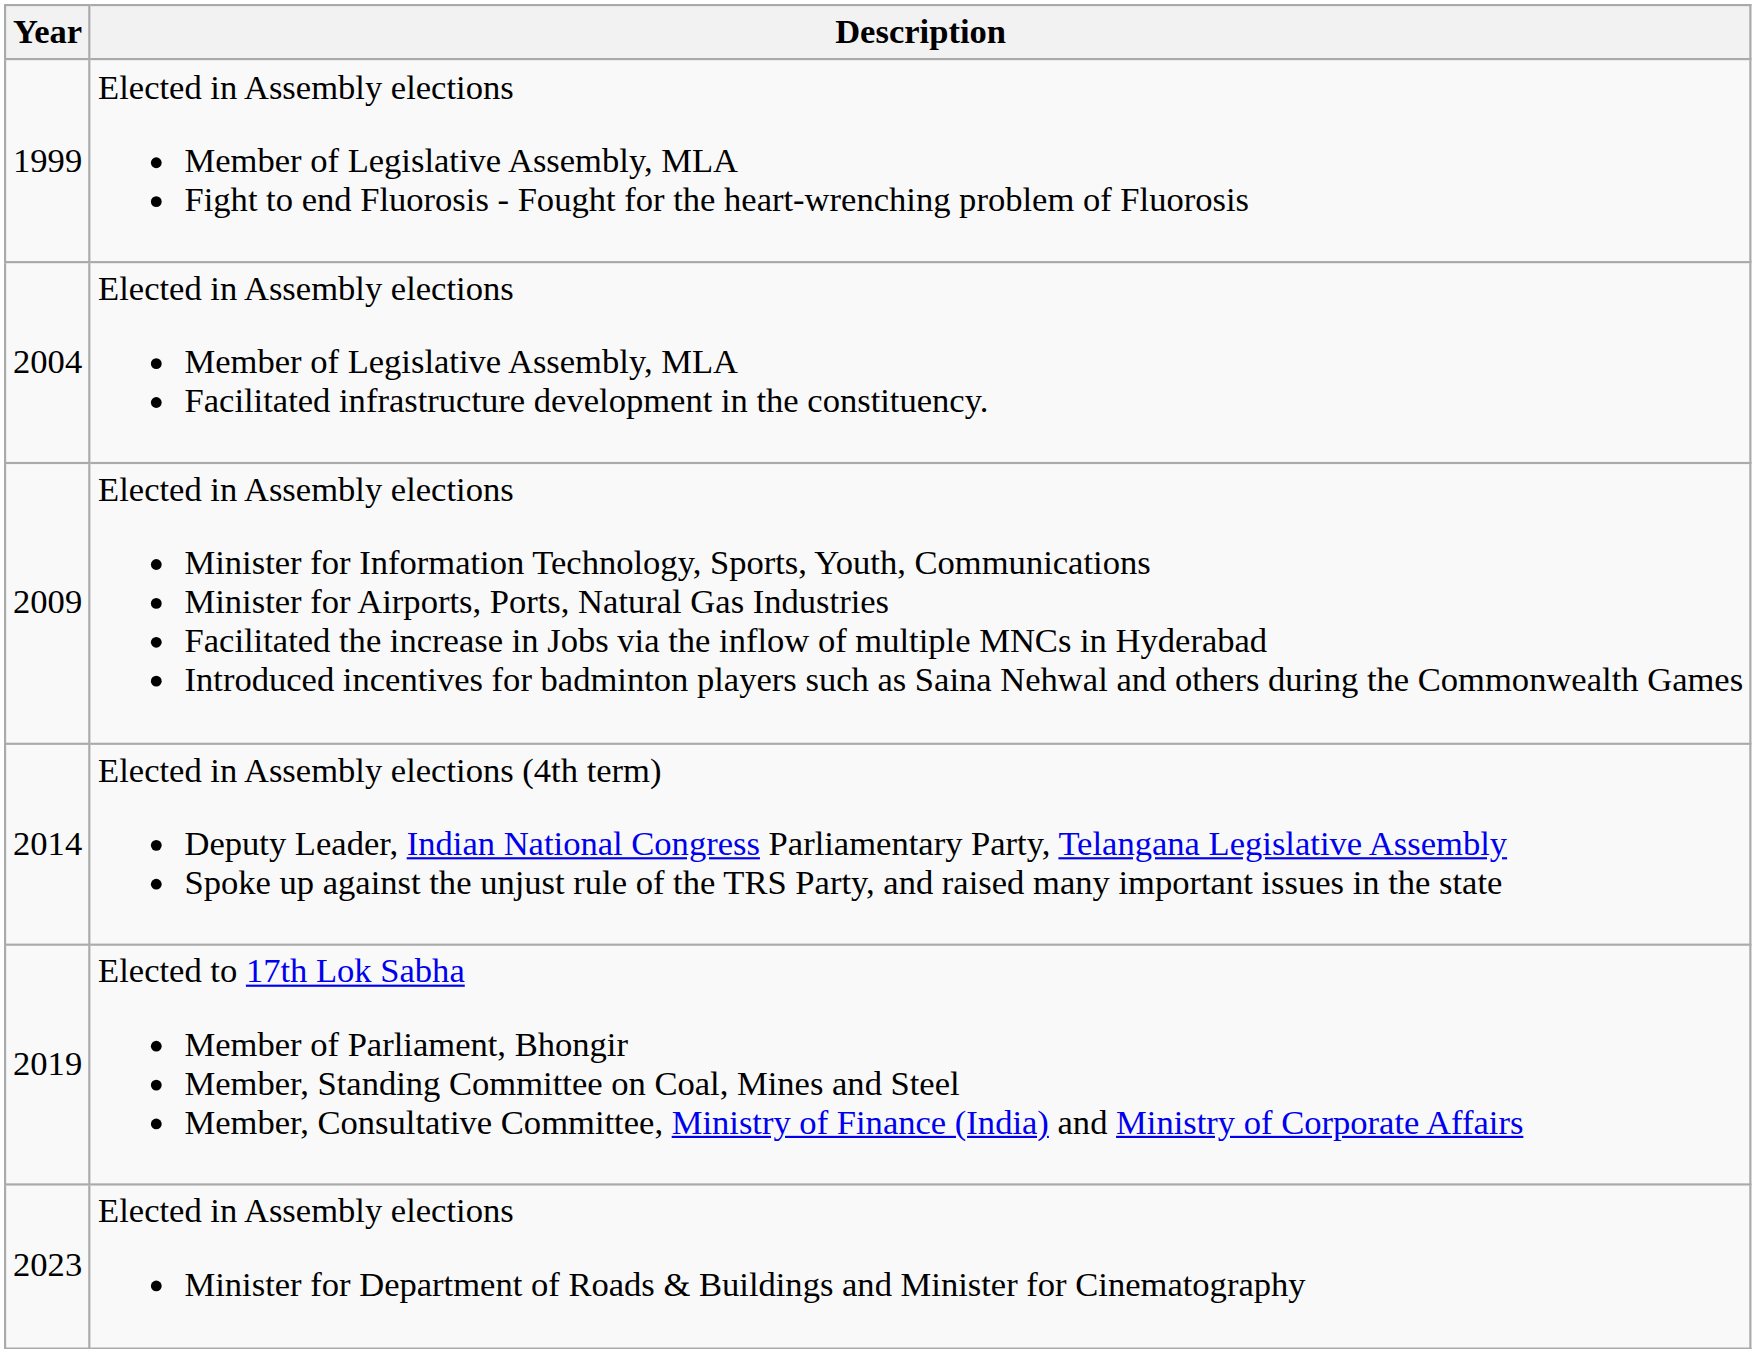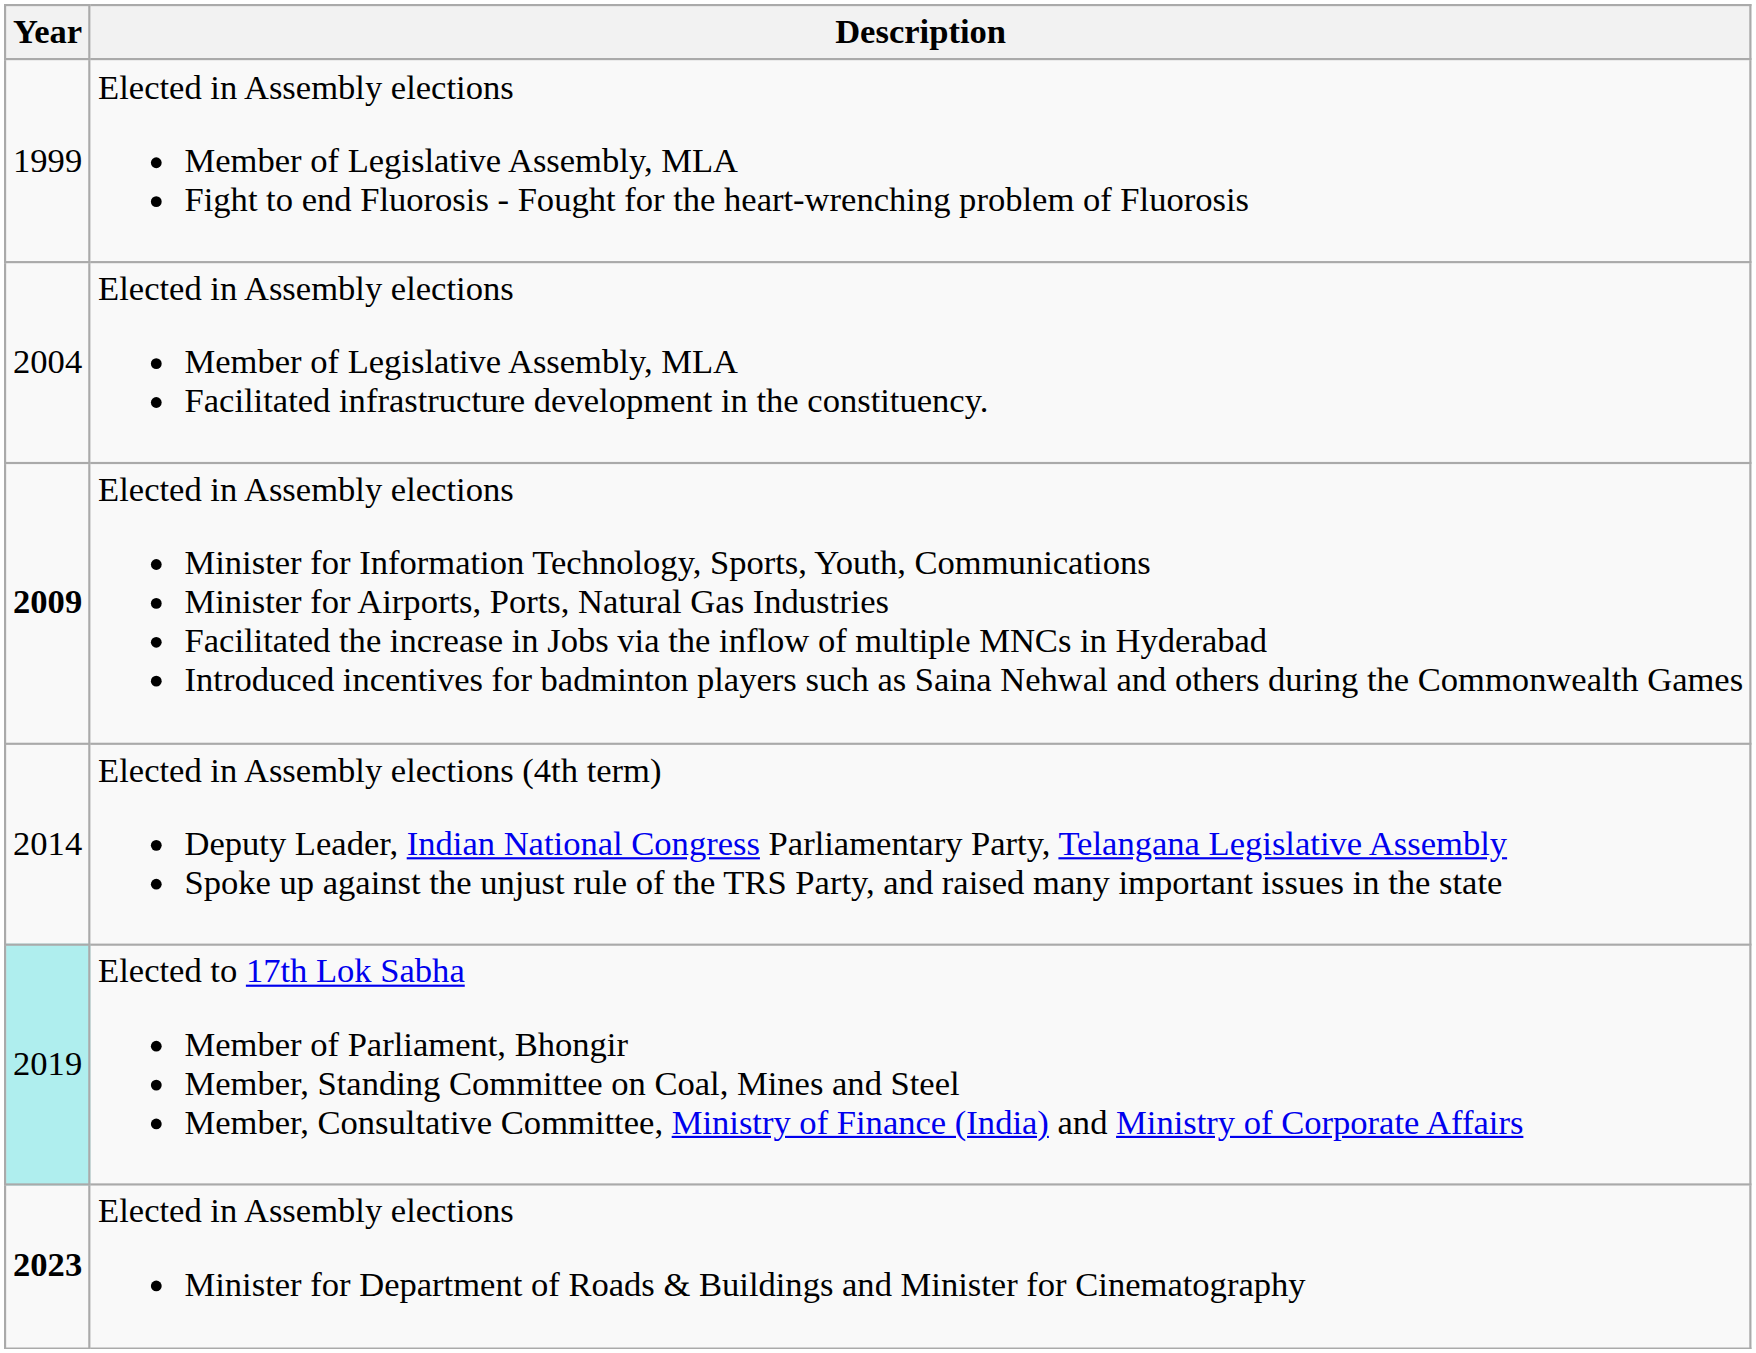row 4 | Year: normal -> bold
row 6 | Year: no background -> paleturquoise background
row 7 | Year: normal -> bold
